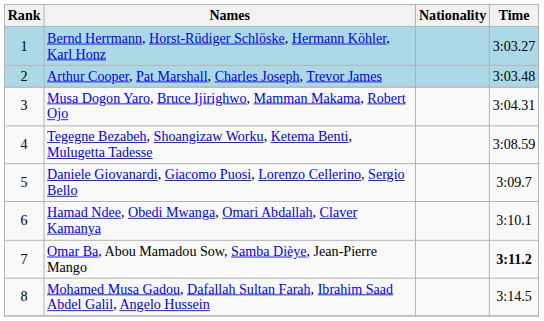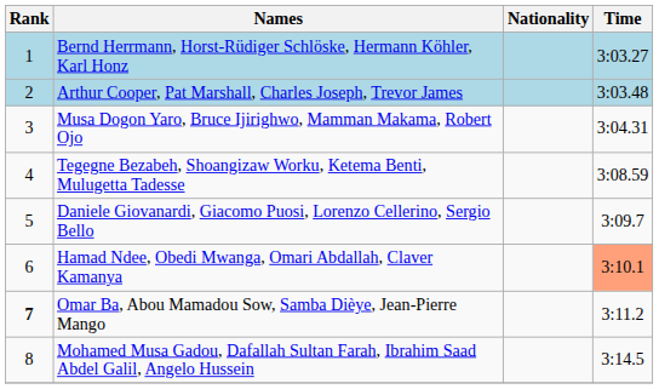Hamad Ndee, Obedi Mwanga, Omari Abdallah, Claver Kamanya | Time: no background -> lightsalmon background
Omar Ba, Abou Mamadou Sow, Samba Dièye, Jean-Pierre Mango | Rank: normal -> bold
Omar Ba, Abou Mamadou Sow, Samba Dièye, Jean-Pierre Mango | Time: bold -> normal
